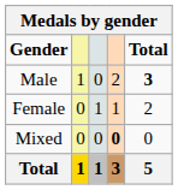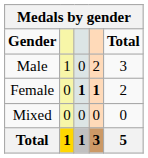Male | Total: bold -> normal
Female | column 3: normal -> bold
Female | column 4: normal -> bold
Mixed | column 4: bold -> normal
